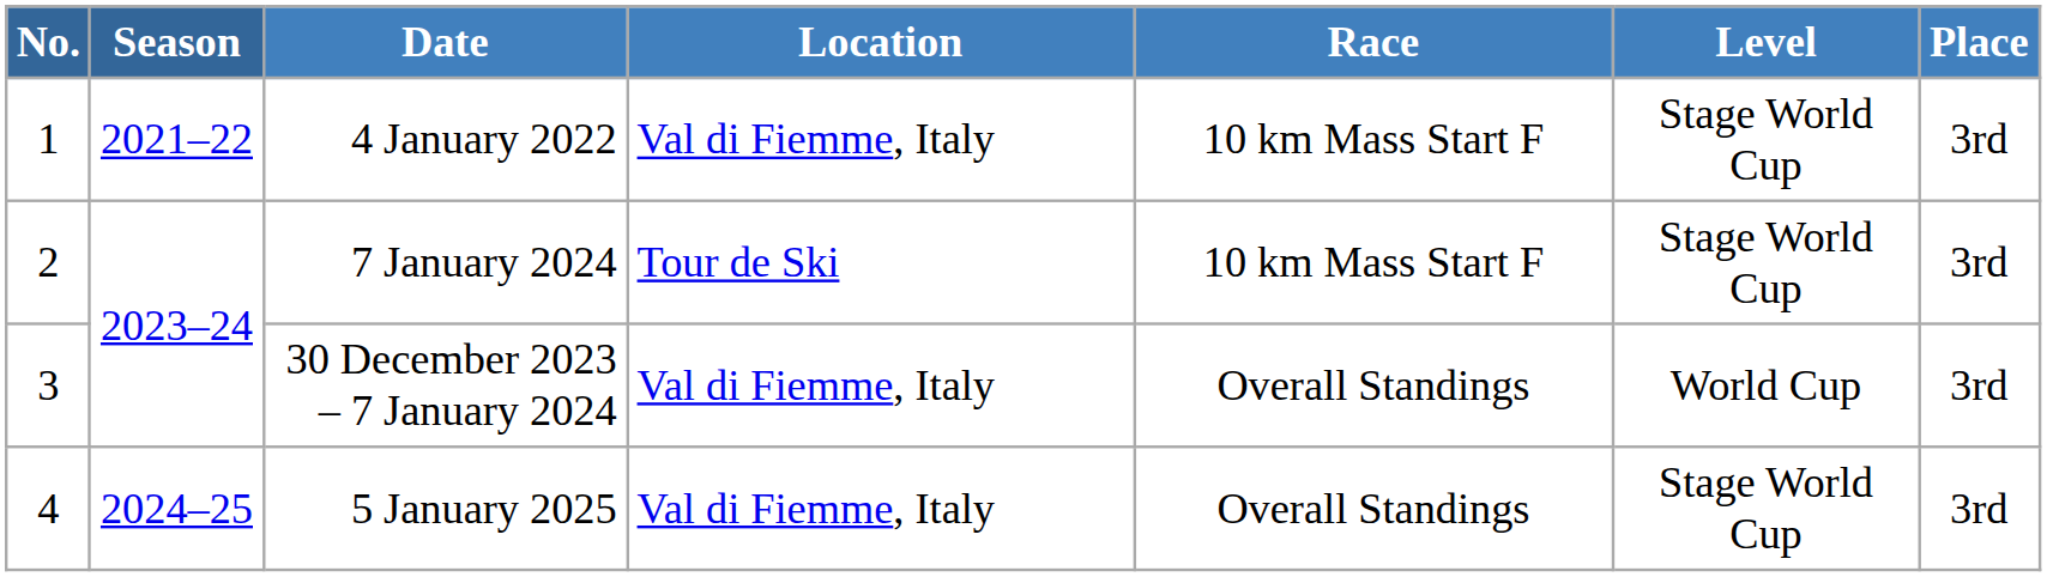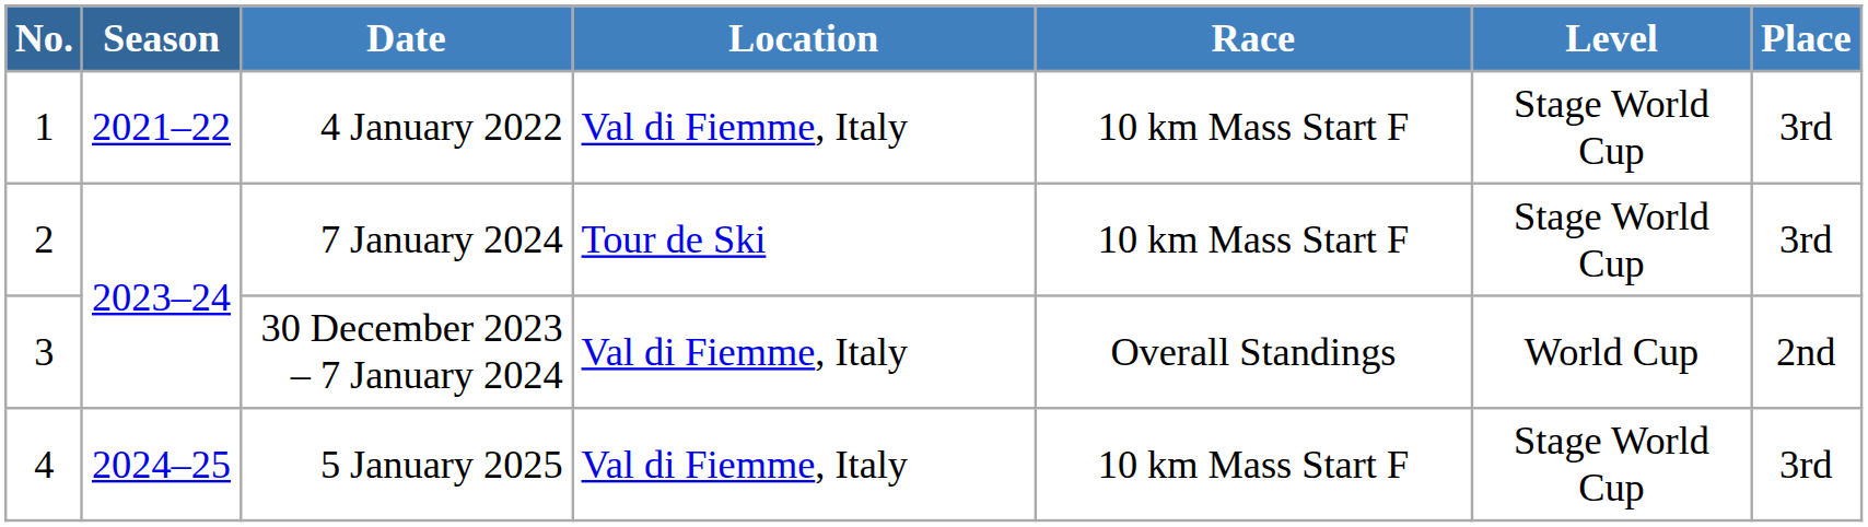30 December 2023 – 7 January 2024 | Place: 3rd -> 2nd
5 January 2025 | Race: Overall Standings -> 10 km Mass Start F
